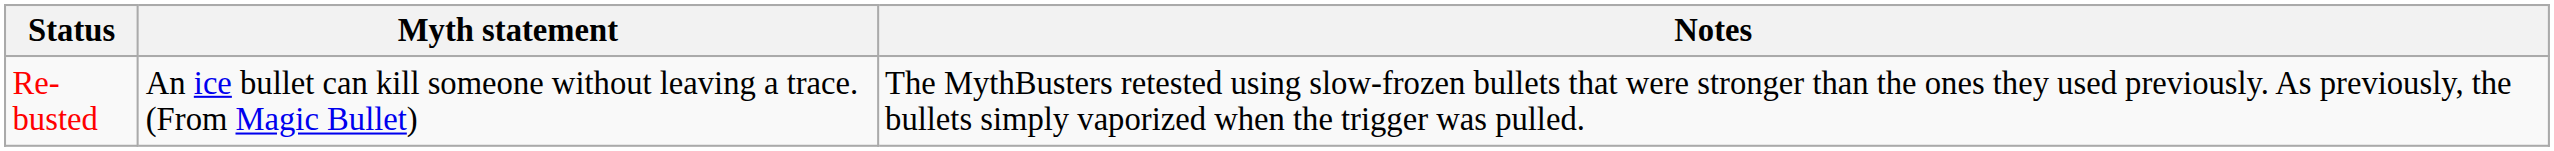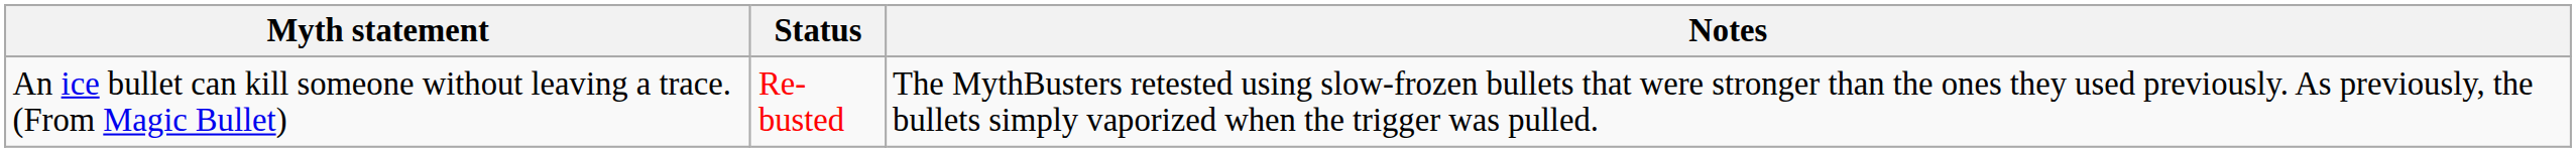columns swapped: Myth statement <-> Status
